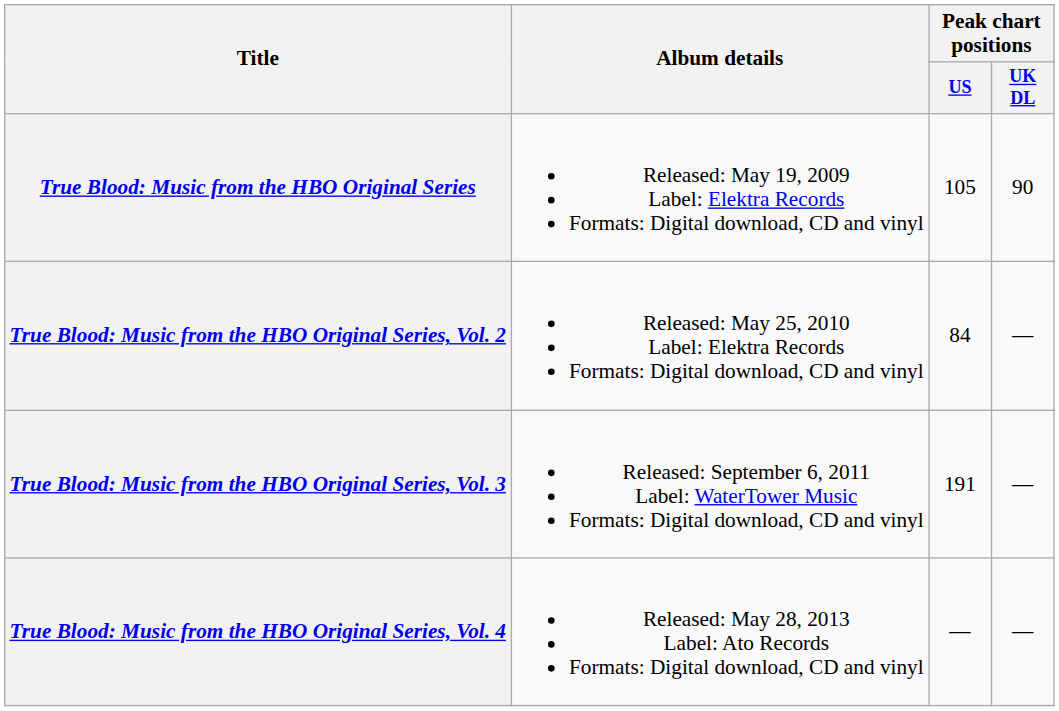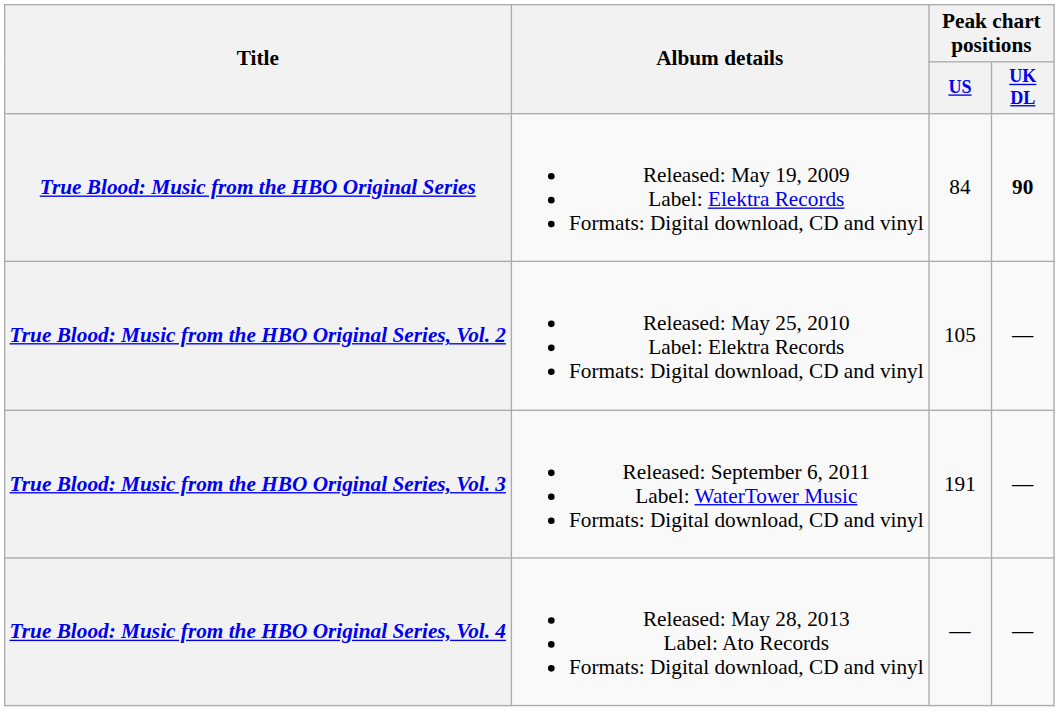True Blood: Music from the HBO Original Series | Peak chart positions / US: 105 -> 84
True Blood: Music from the HBO Original Series | Peak chart positions / UK DL: normal -> bold
True Blood: Music from the HBO Original Series, Vol. 2 | Peak chart positions / US: 84 -> 105
